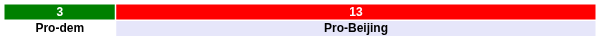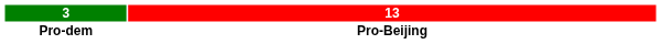Pro-dem | 13: lavender background -> no background
